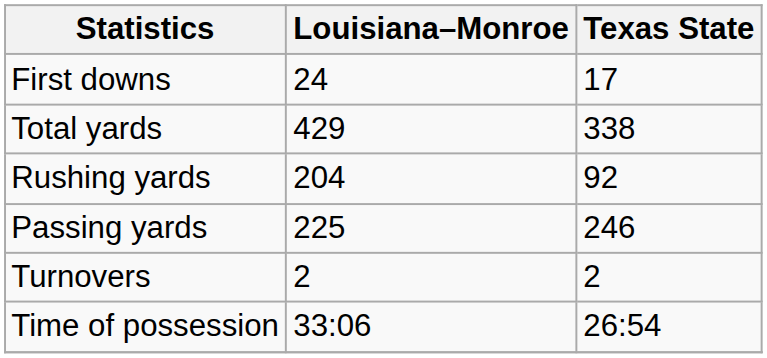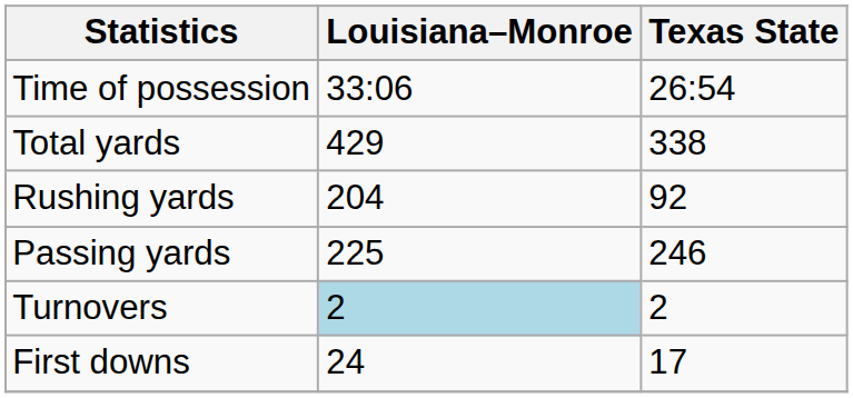rows swapped: First downs <-> Time of possession
Turnovers | Louisiana–Monroe: no background -> lightblue background
